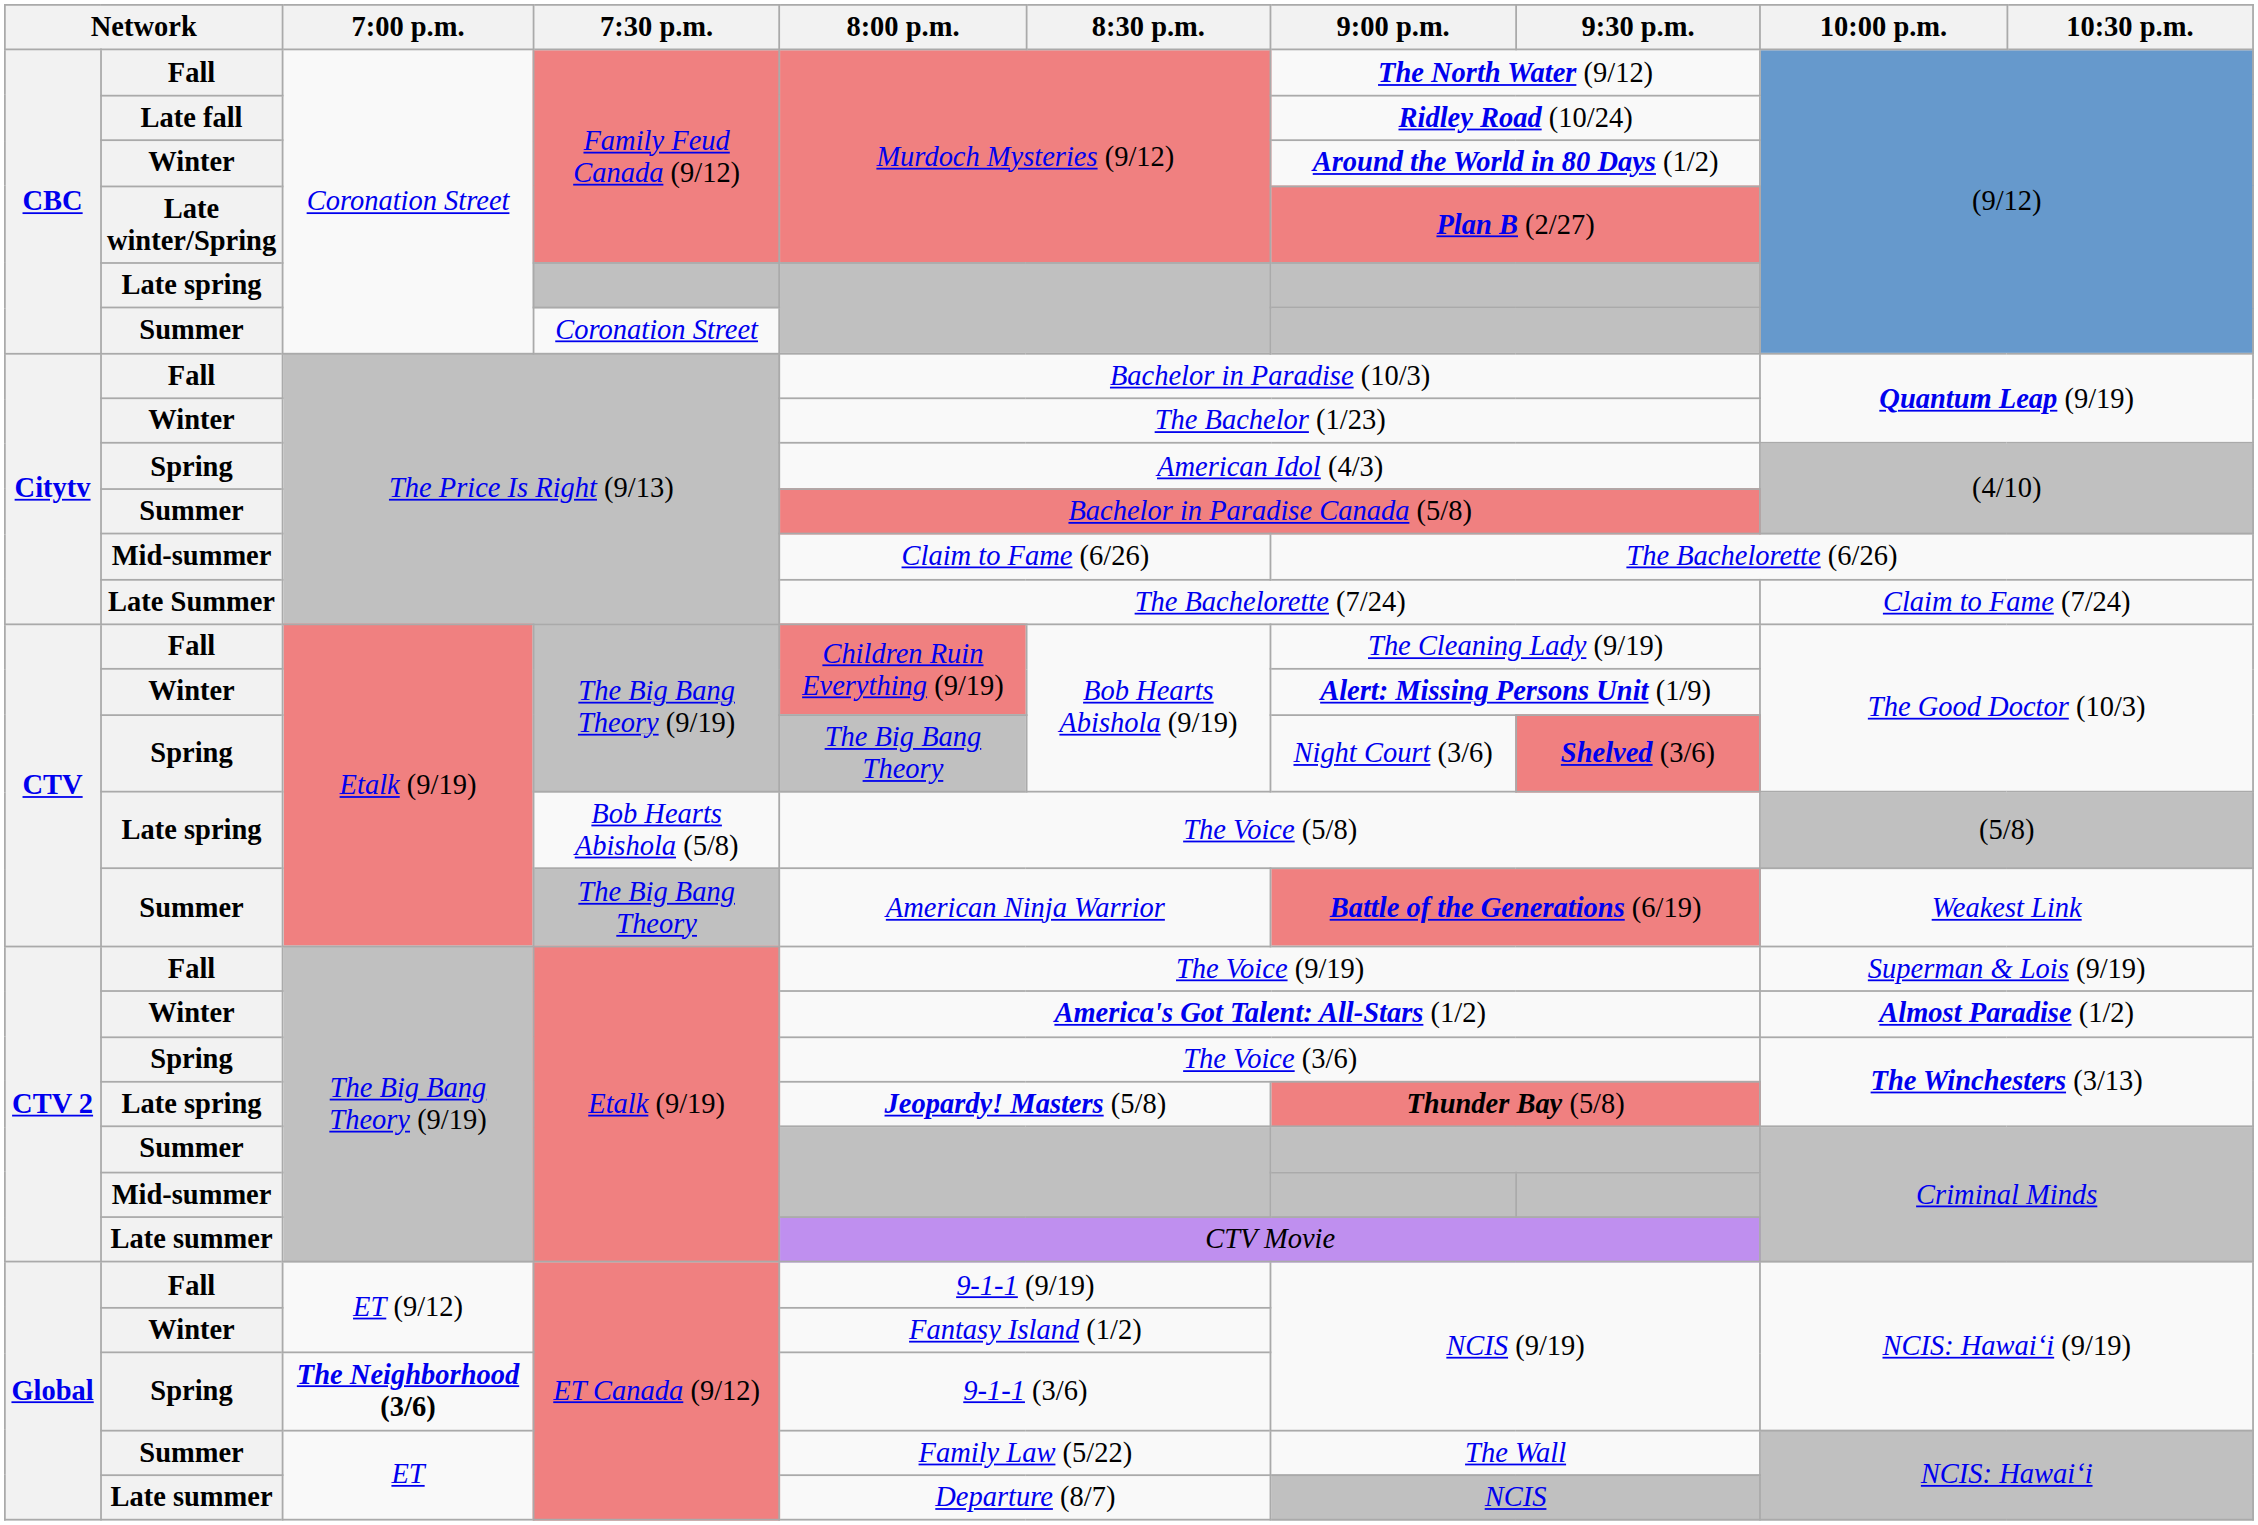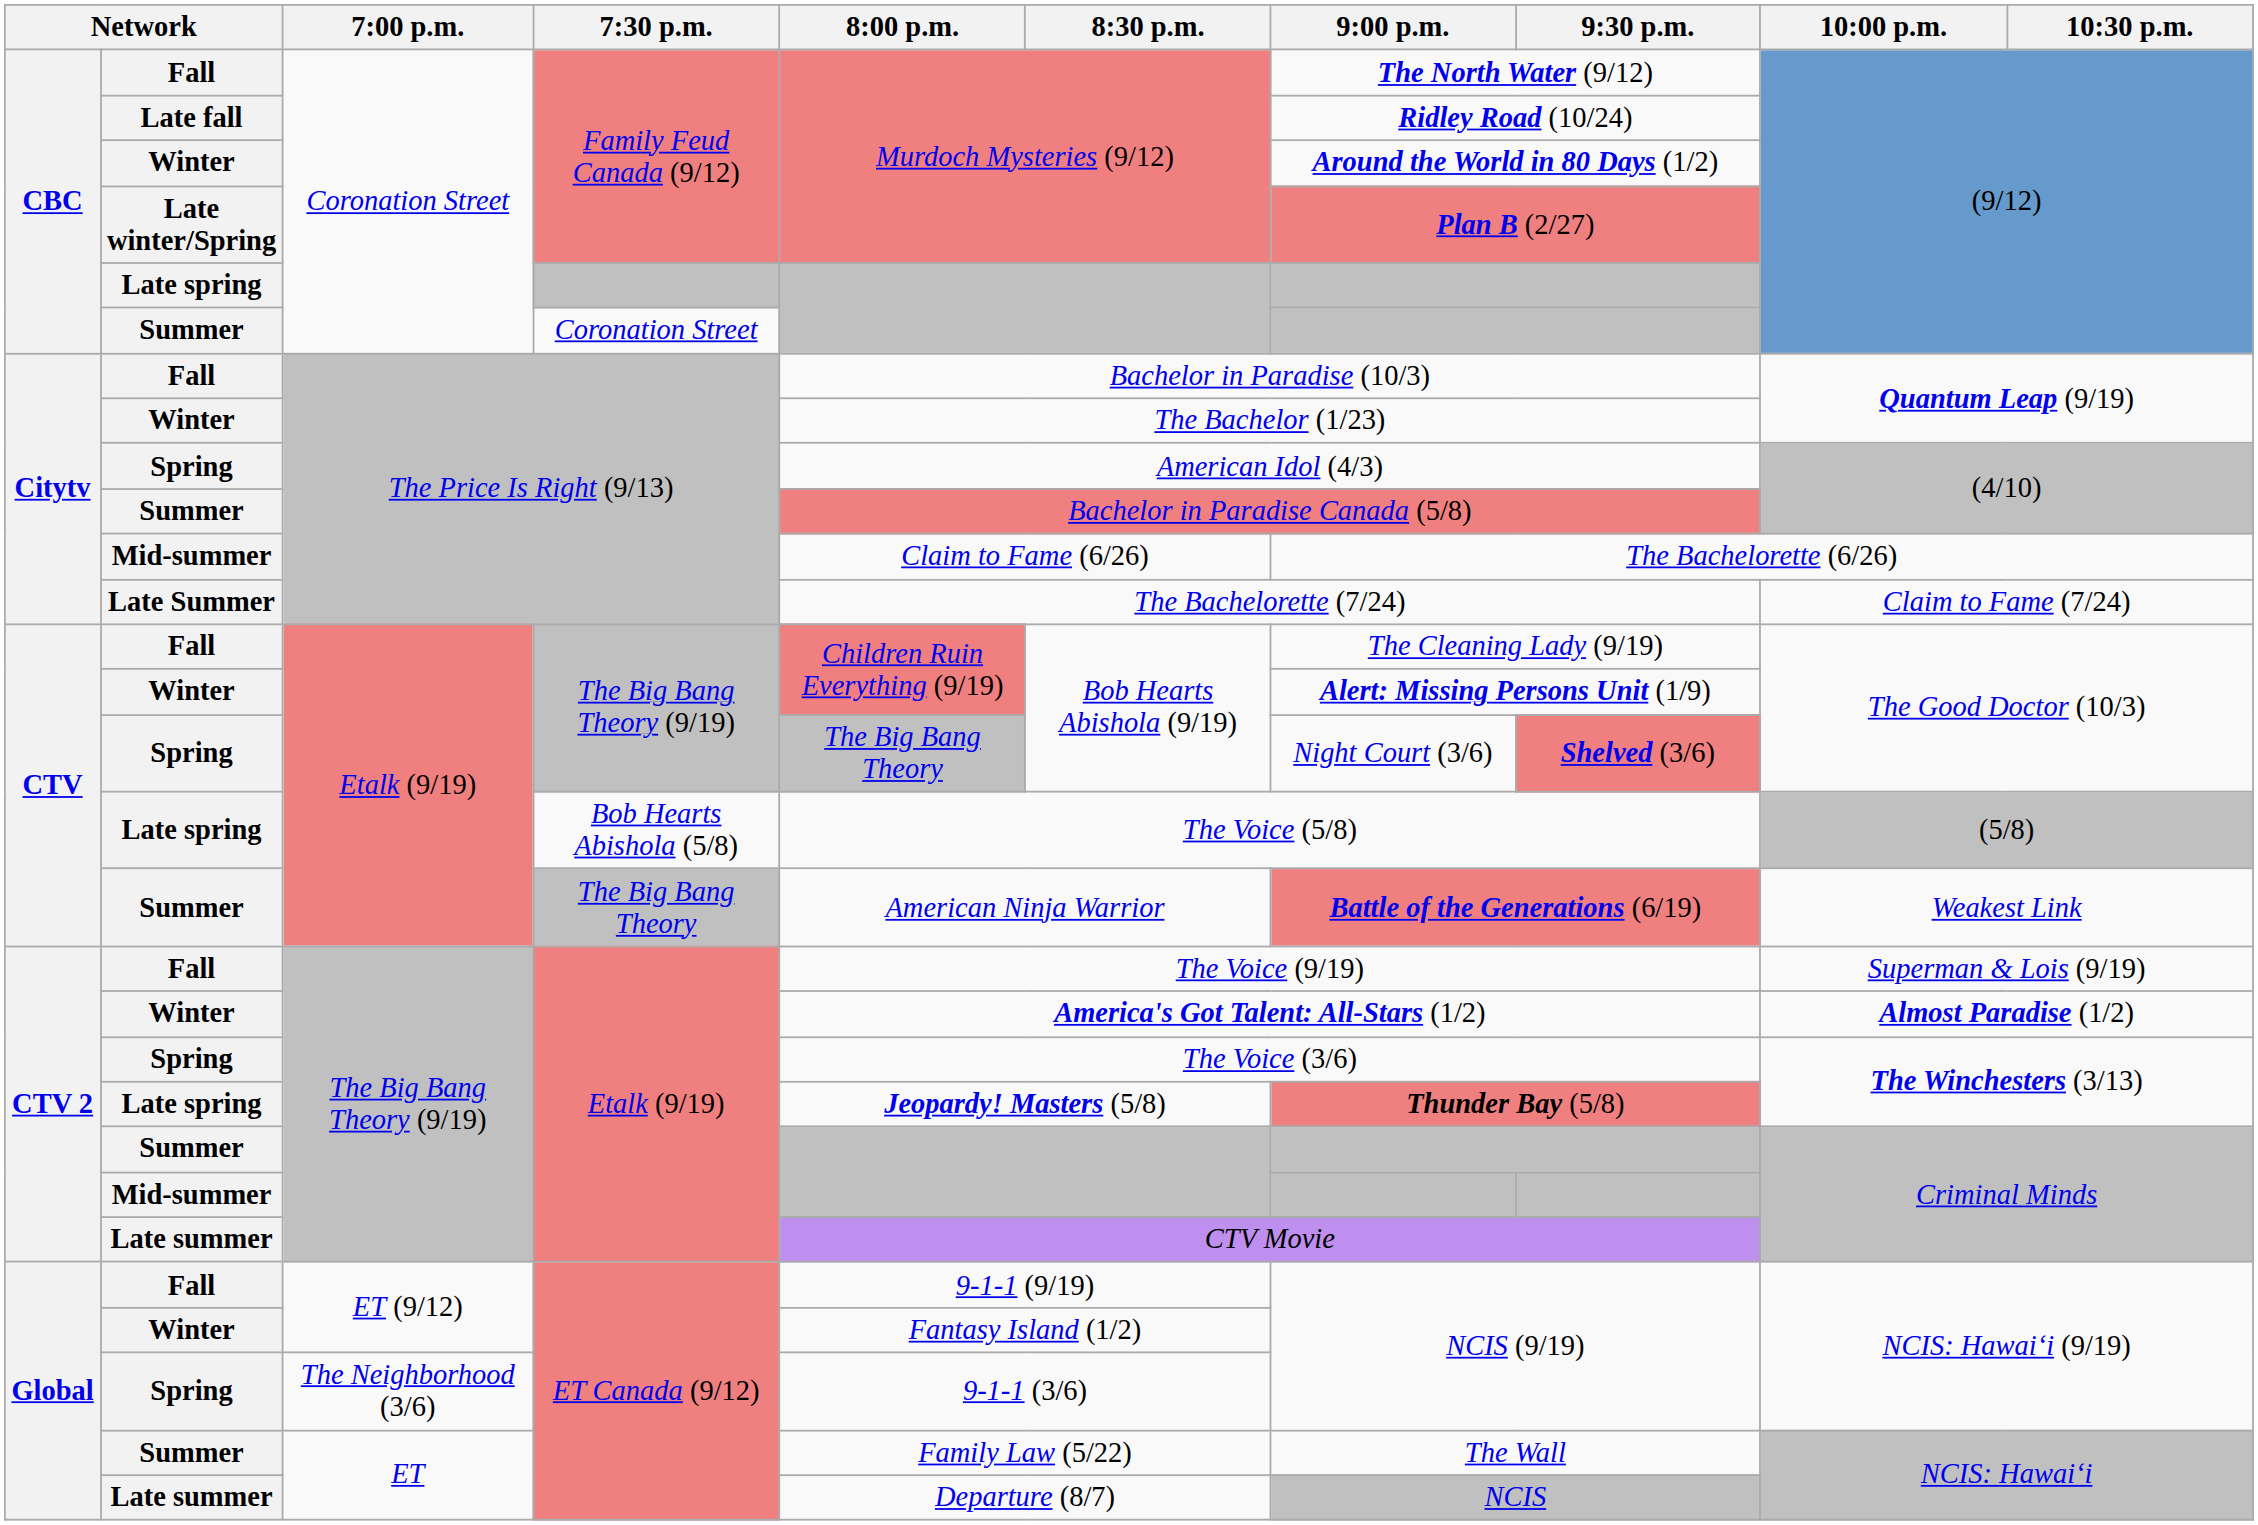Spring / ET Canada (9/12) | 7:00 p.m.: bold -> normal
